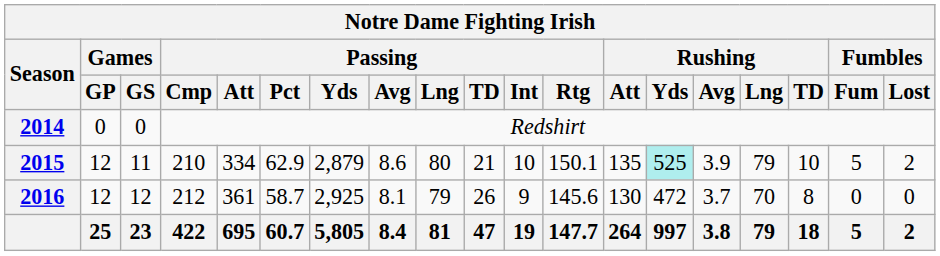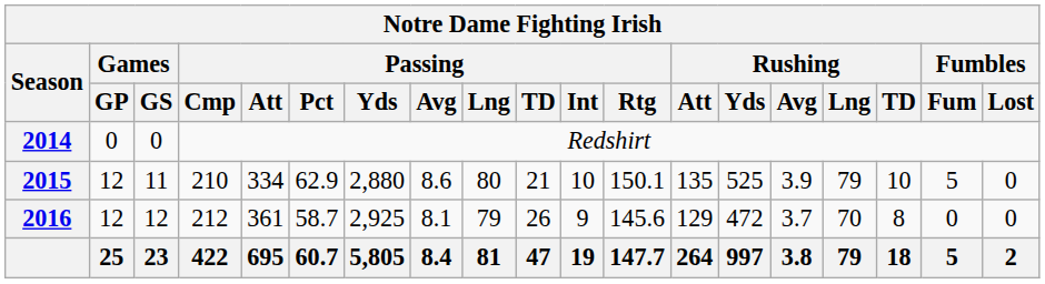2015 | Passing / Yds: 2,879 -> 2,880
2015 | Rushing / Yds: paleturquoise background -> no background
2015 | Fumbles / Lost: 2 -> 0
2016 | Rushing / Att: 130 -> 129
